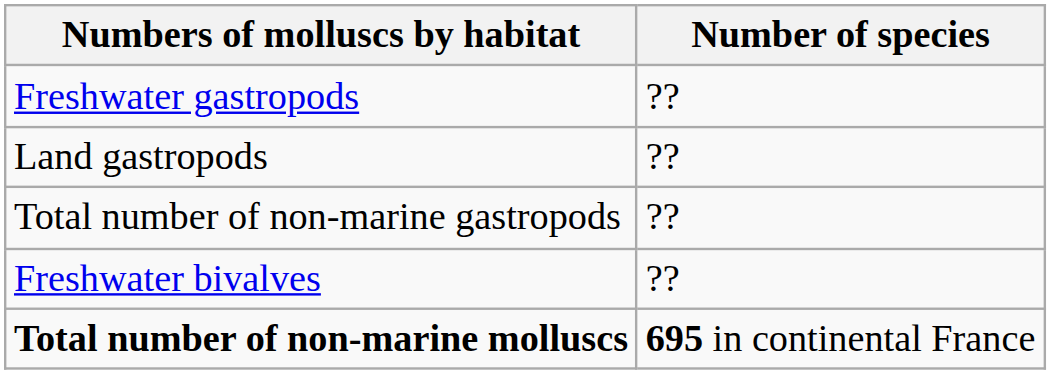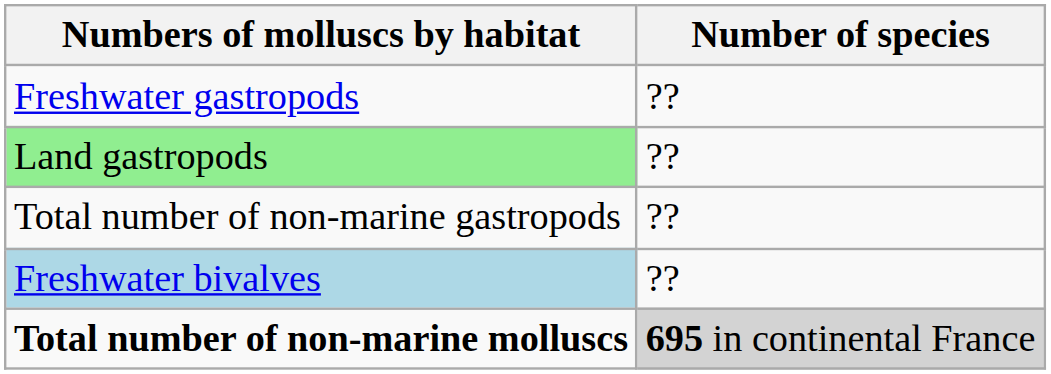Land gastropods | Numbers of molluscs by habitat: no background -> lightgreen background
Freshwater bivalves | Numbers of molluscs by habitat: no background -> lightblue background
Total number of non-marine molluscs | Number of species: no background -> lightgrey background
